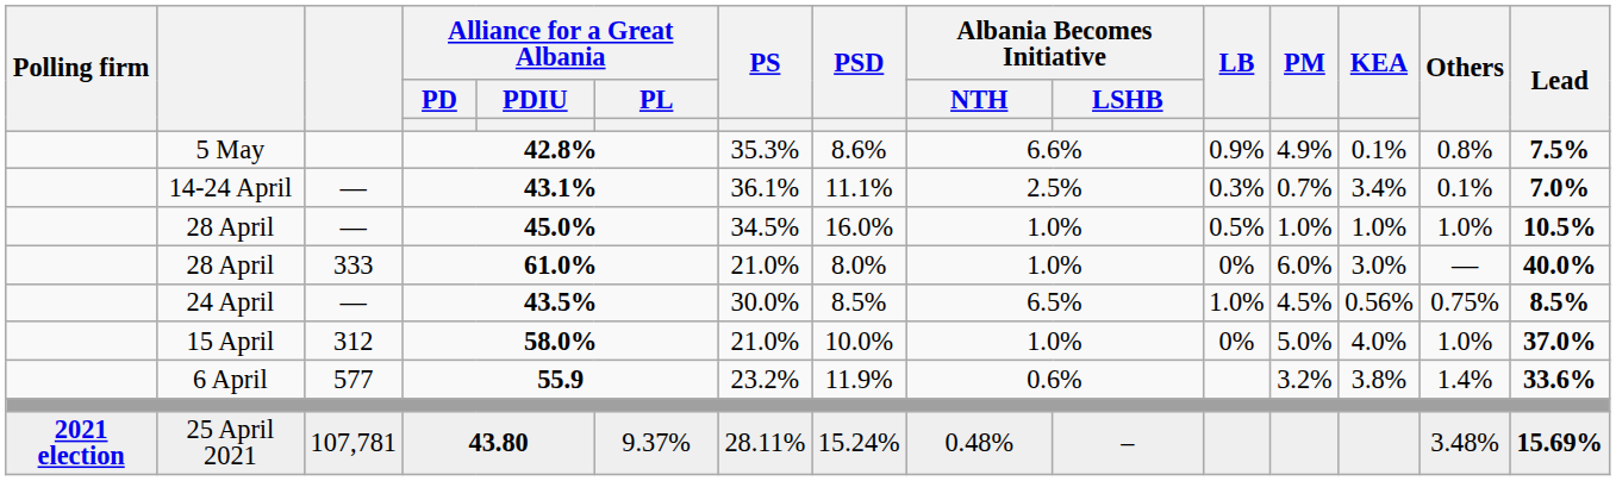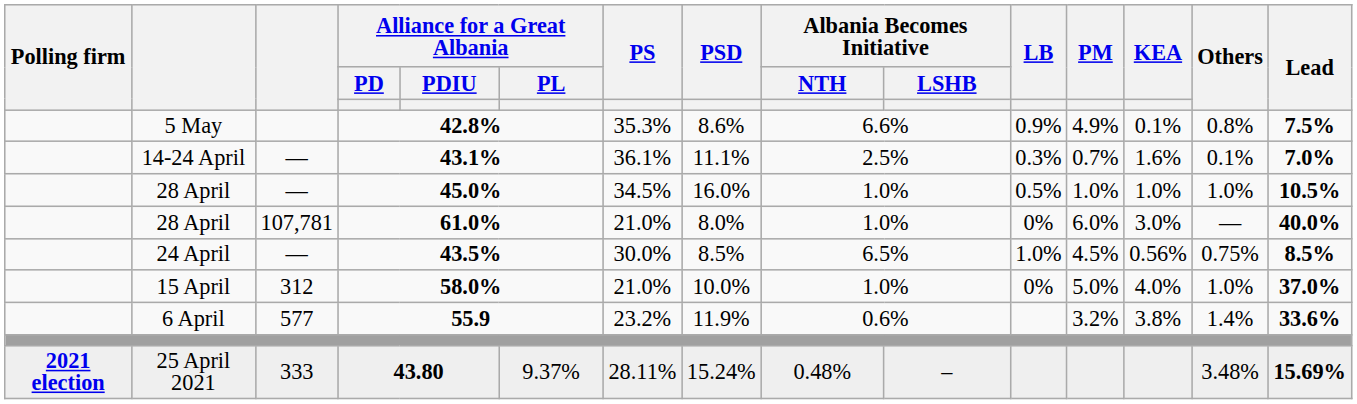43.1% | KEA: 3.4% -> 1.6%
61.0% | column 3: 333 -> 107,781
43.80 | column 3: 107,781 -> 333
